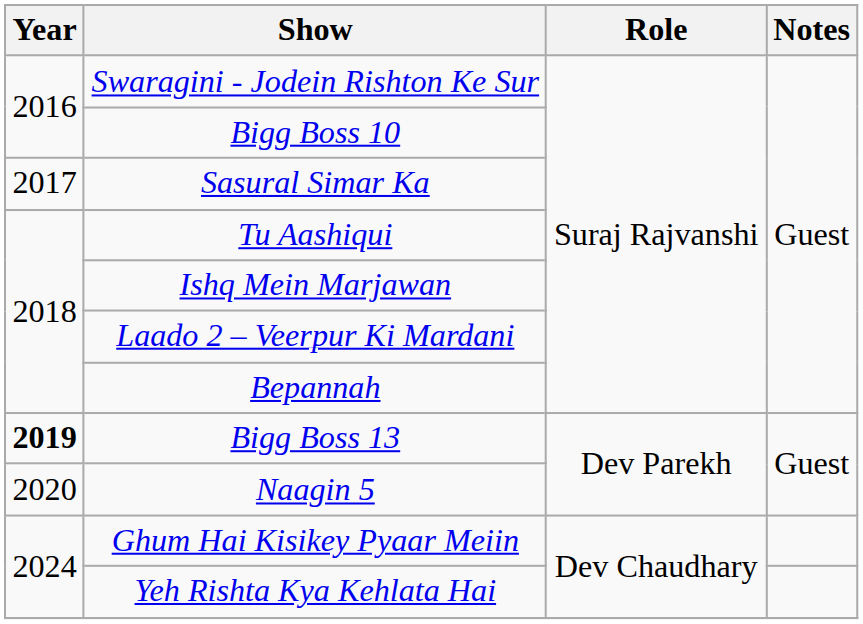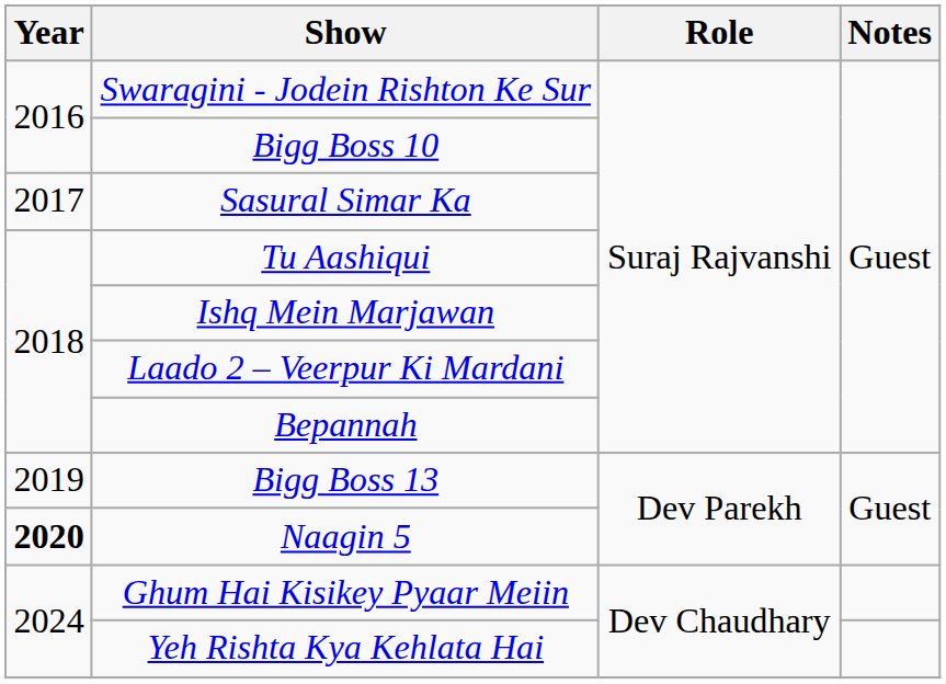Bigg Boss 13 | Year: bold -> normal
Naagin 5 | Year: normal -> bold
